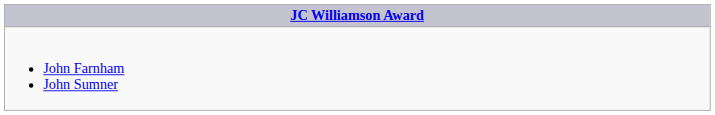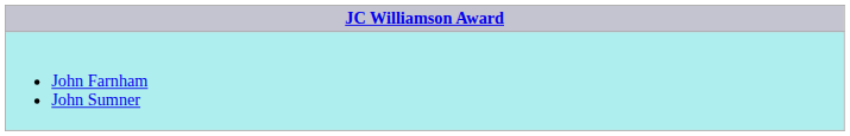row 2 | column 1: no background -> paleturquoise background
